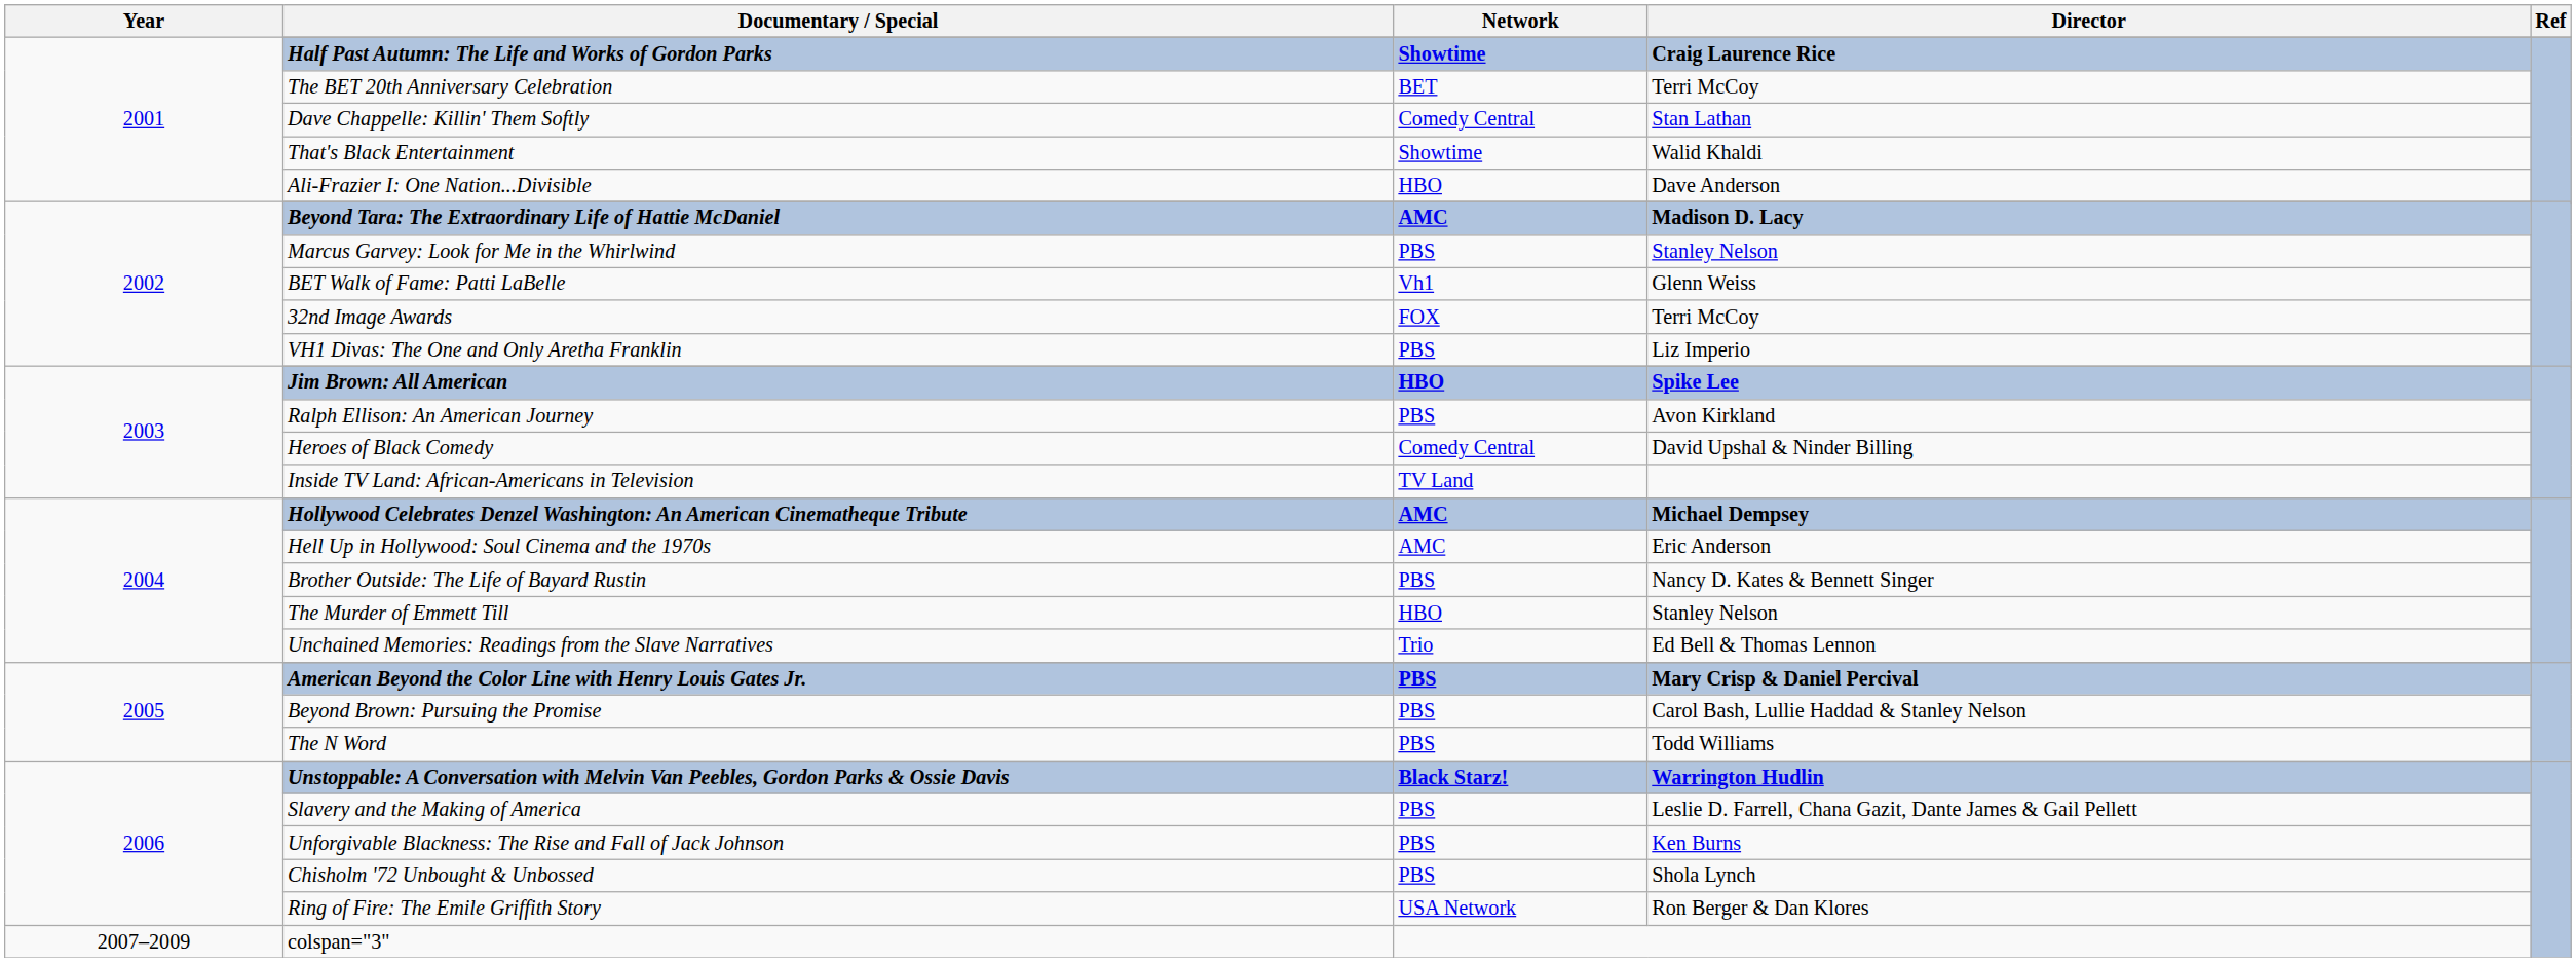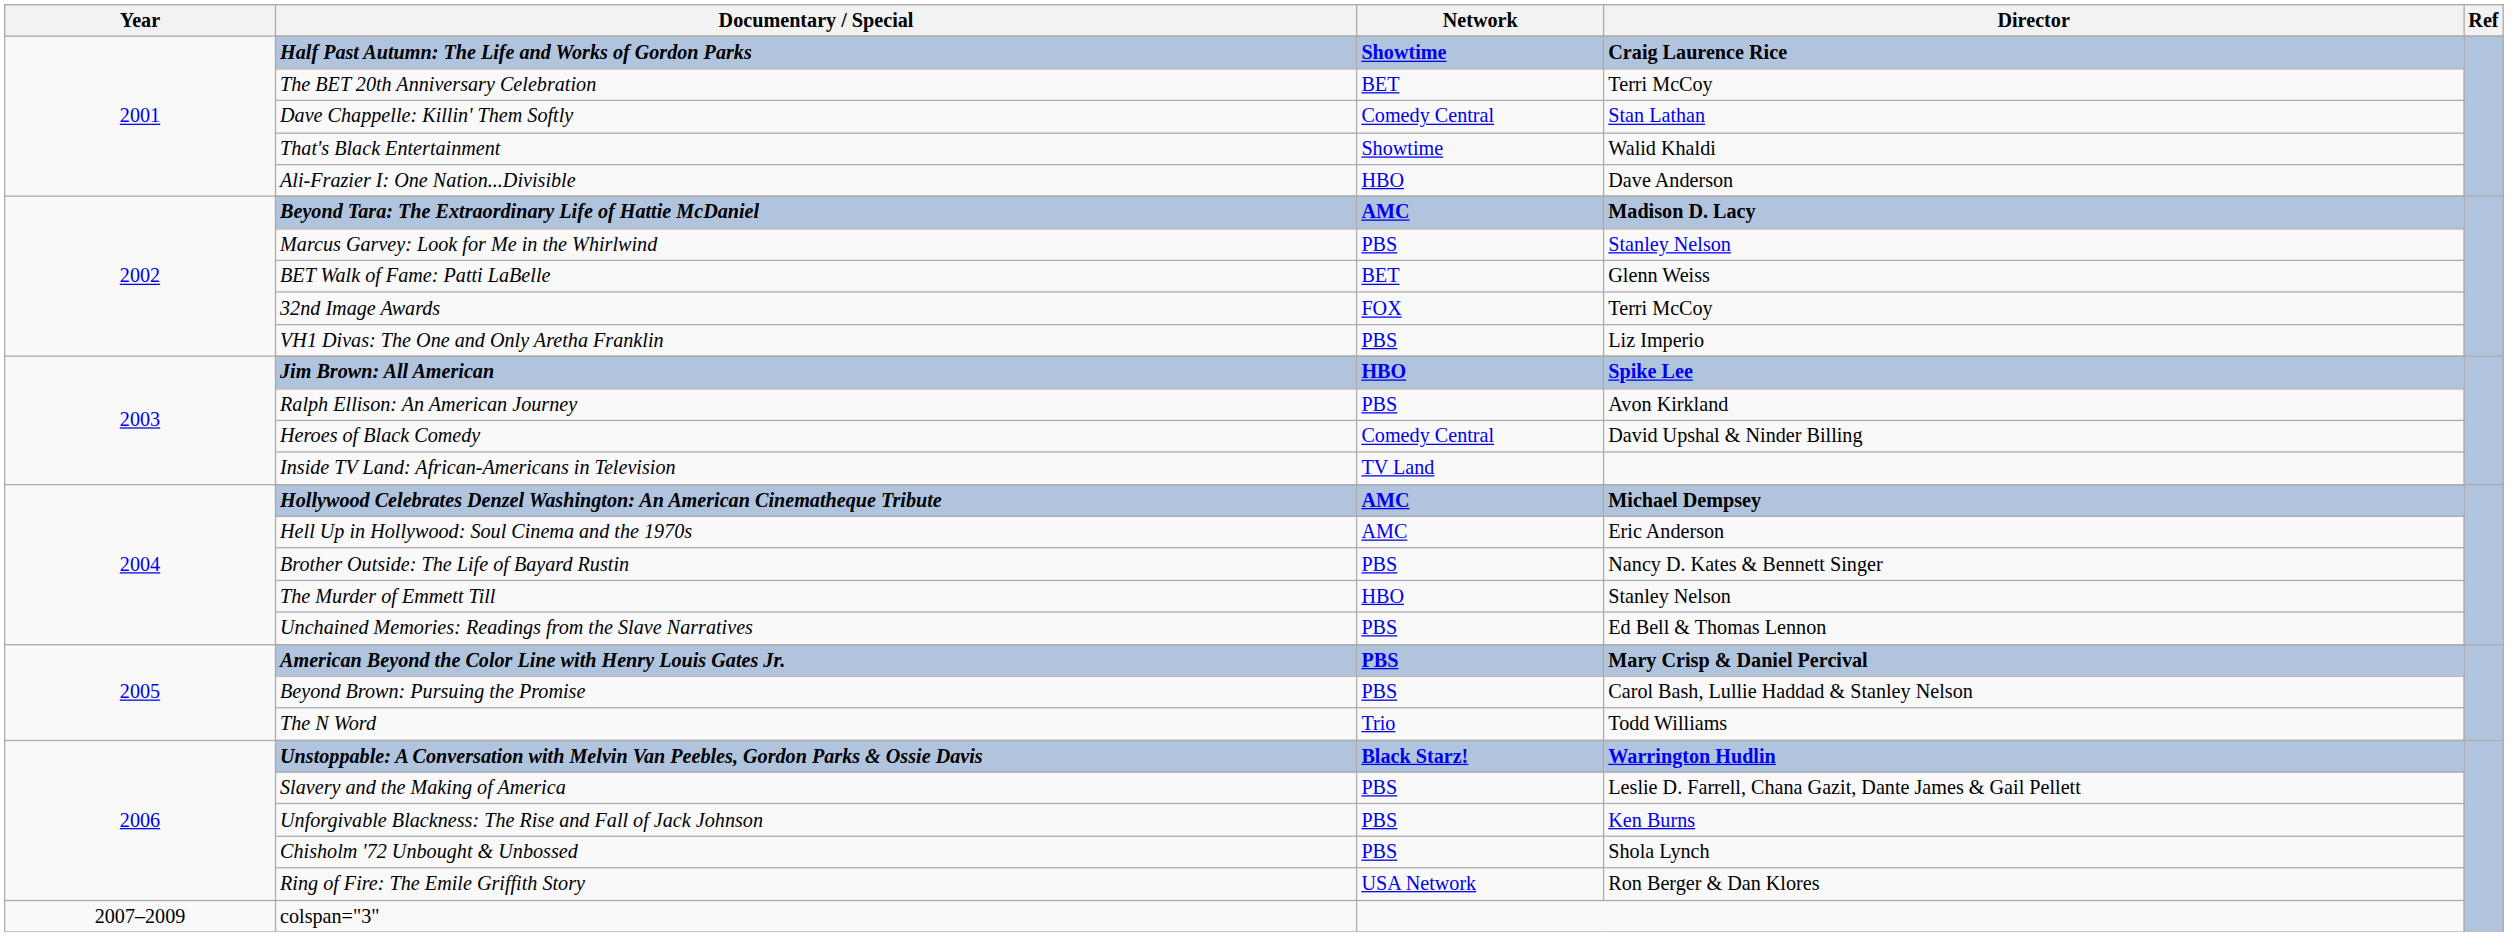BET Walk of Fame: Patti LaBelle | Network: Vh1 -> BET
Unchained Memories: Readings from the Slave Narratives | Network: Trio -> PBS
The N Word | Network: PBS -> Trio
